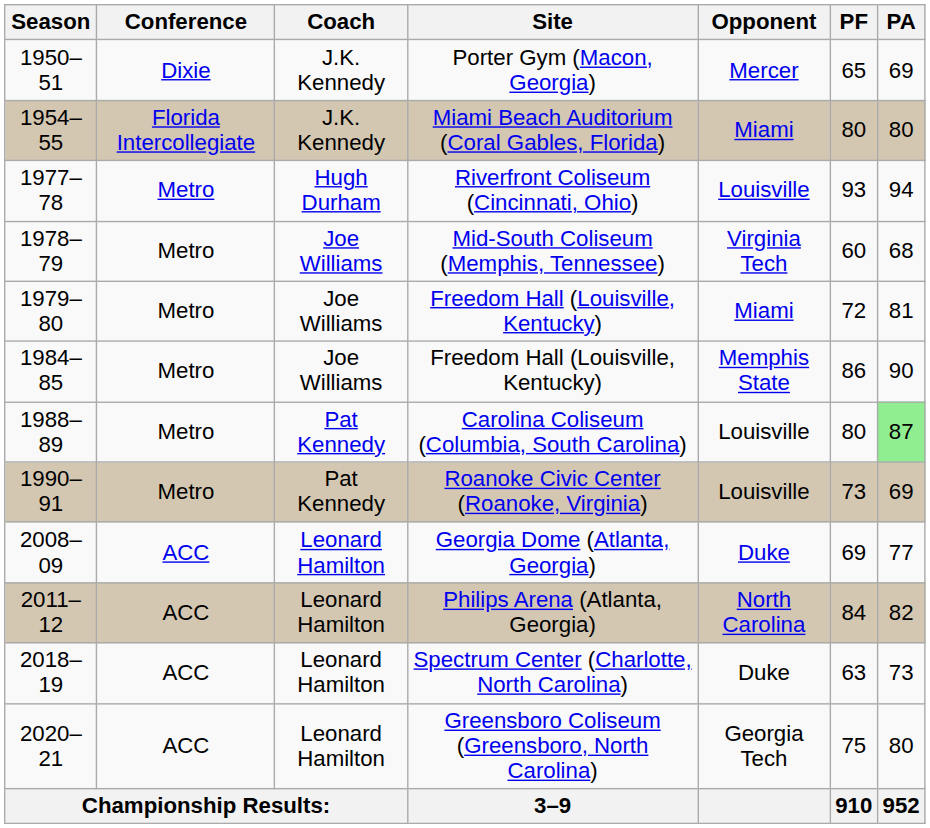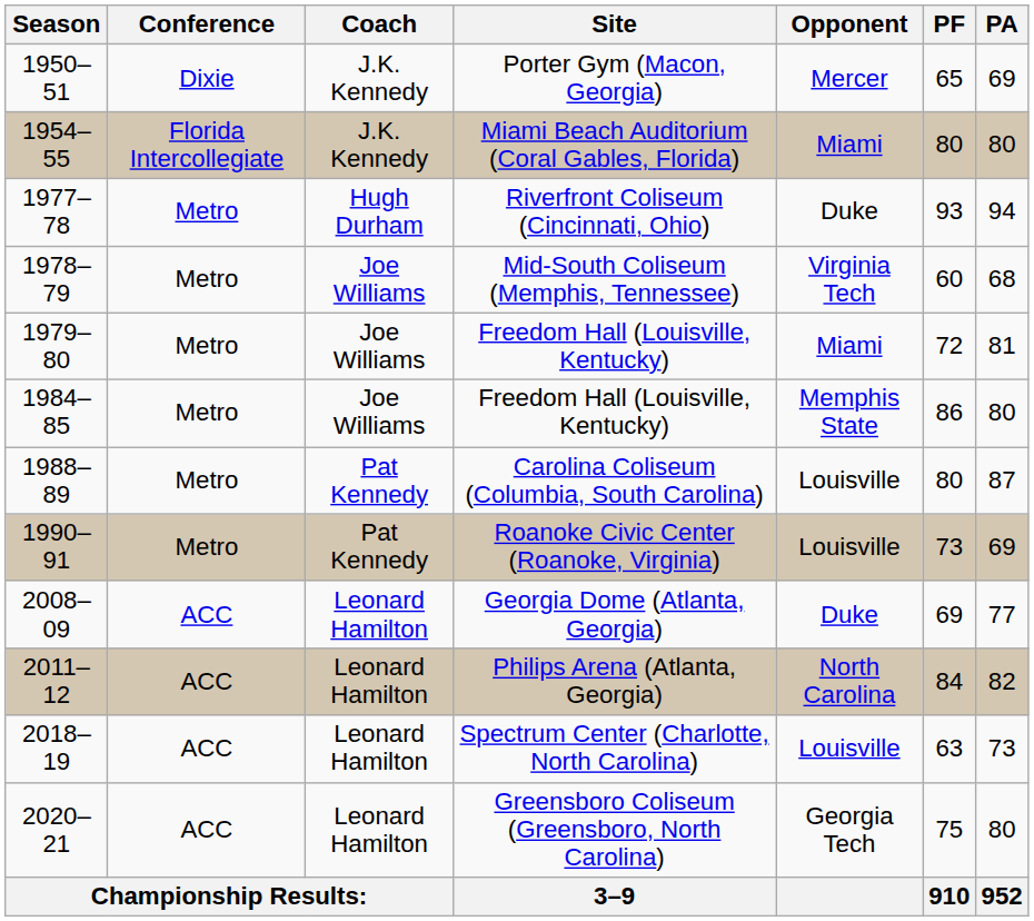Riverfront Coliseum (Cincinnati, Ohio) | Opponent: Louisville -> Duke
1984–85 / Freedom Hall (Louisville, Kentucky) | PA: 90 -> 80
Carolina Coliseum (Columbia, South Carolina) | PA: lightgreen background -> no background
Spectrum Center (Charlotte, North Carolina) | Opponent: Duke -> Louisville
